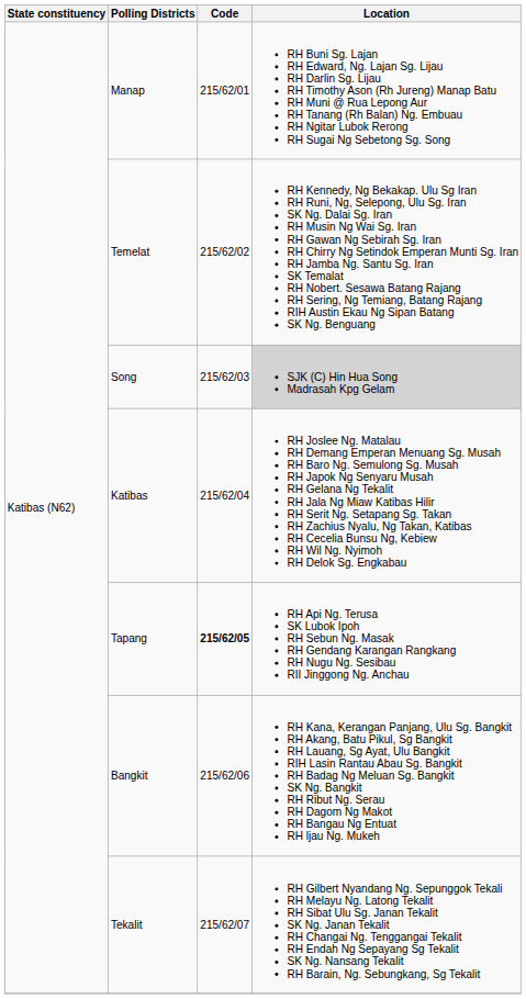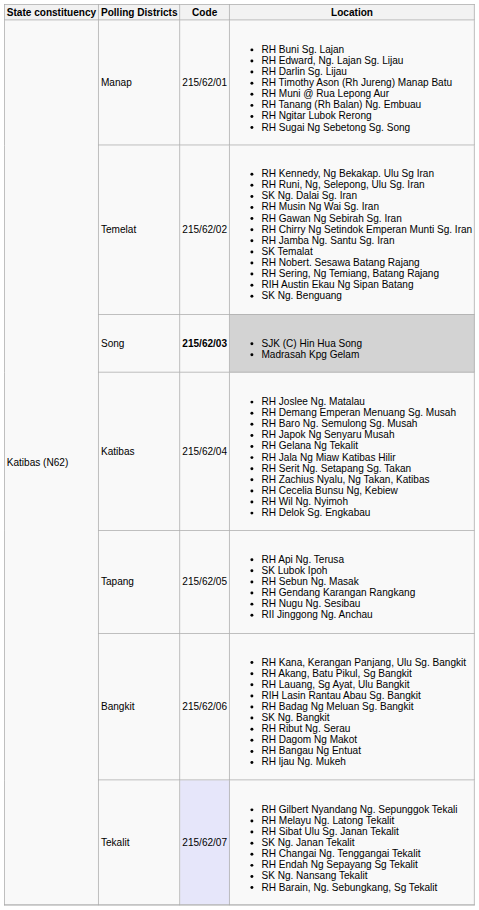Song | Code: normal -> bold
Tapang | Code: bold -> normal
Tekalit | Code: no background -> lavender background
